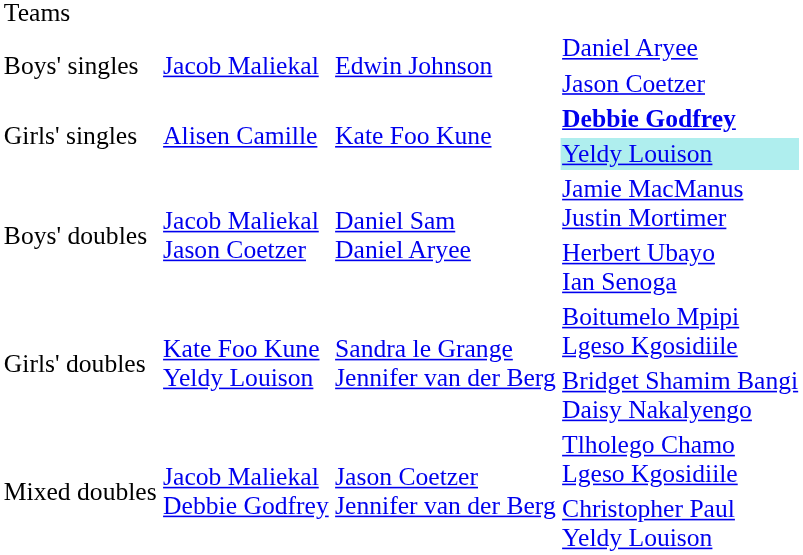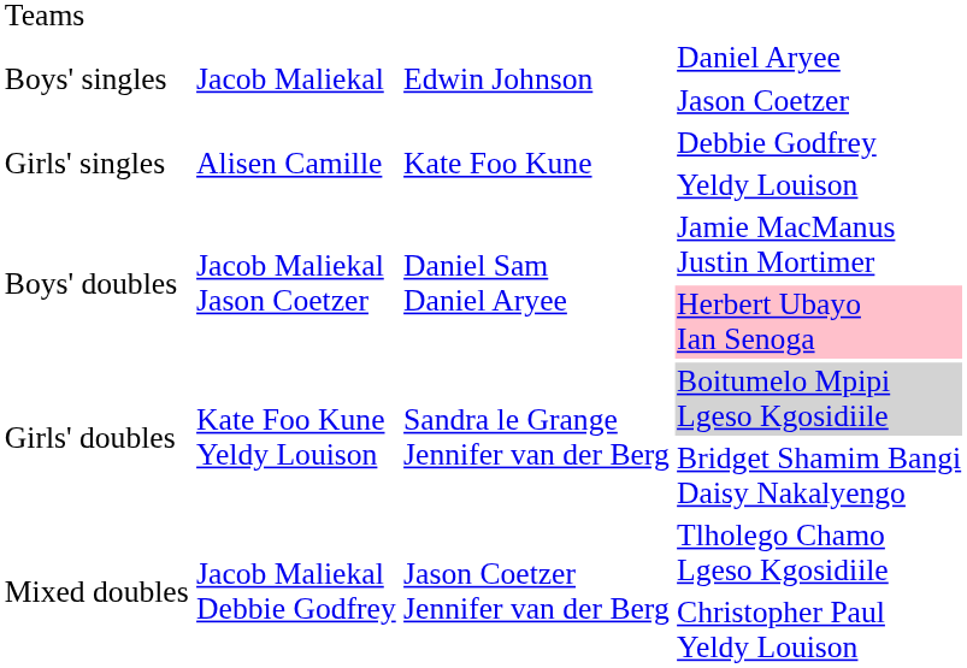Debbie Godfrey | column 4: bold -> normal
Yeldy Louison | column 4: paleturquoise background -> no background
Herbert Ubayo Ian Senoga | column 4: no background -> pink background
Boitumelo Mpipi Lgeso Kgosidiile | column 4: no background -> lightgrey background
